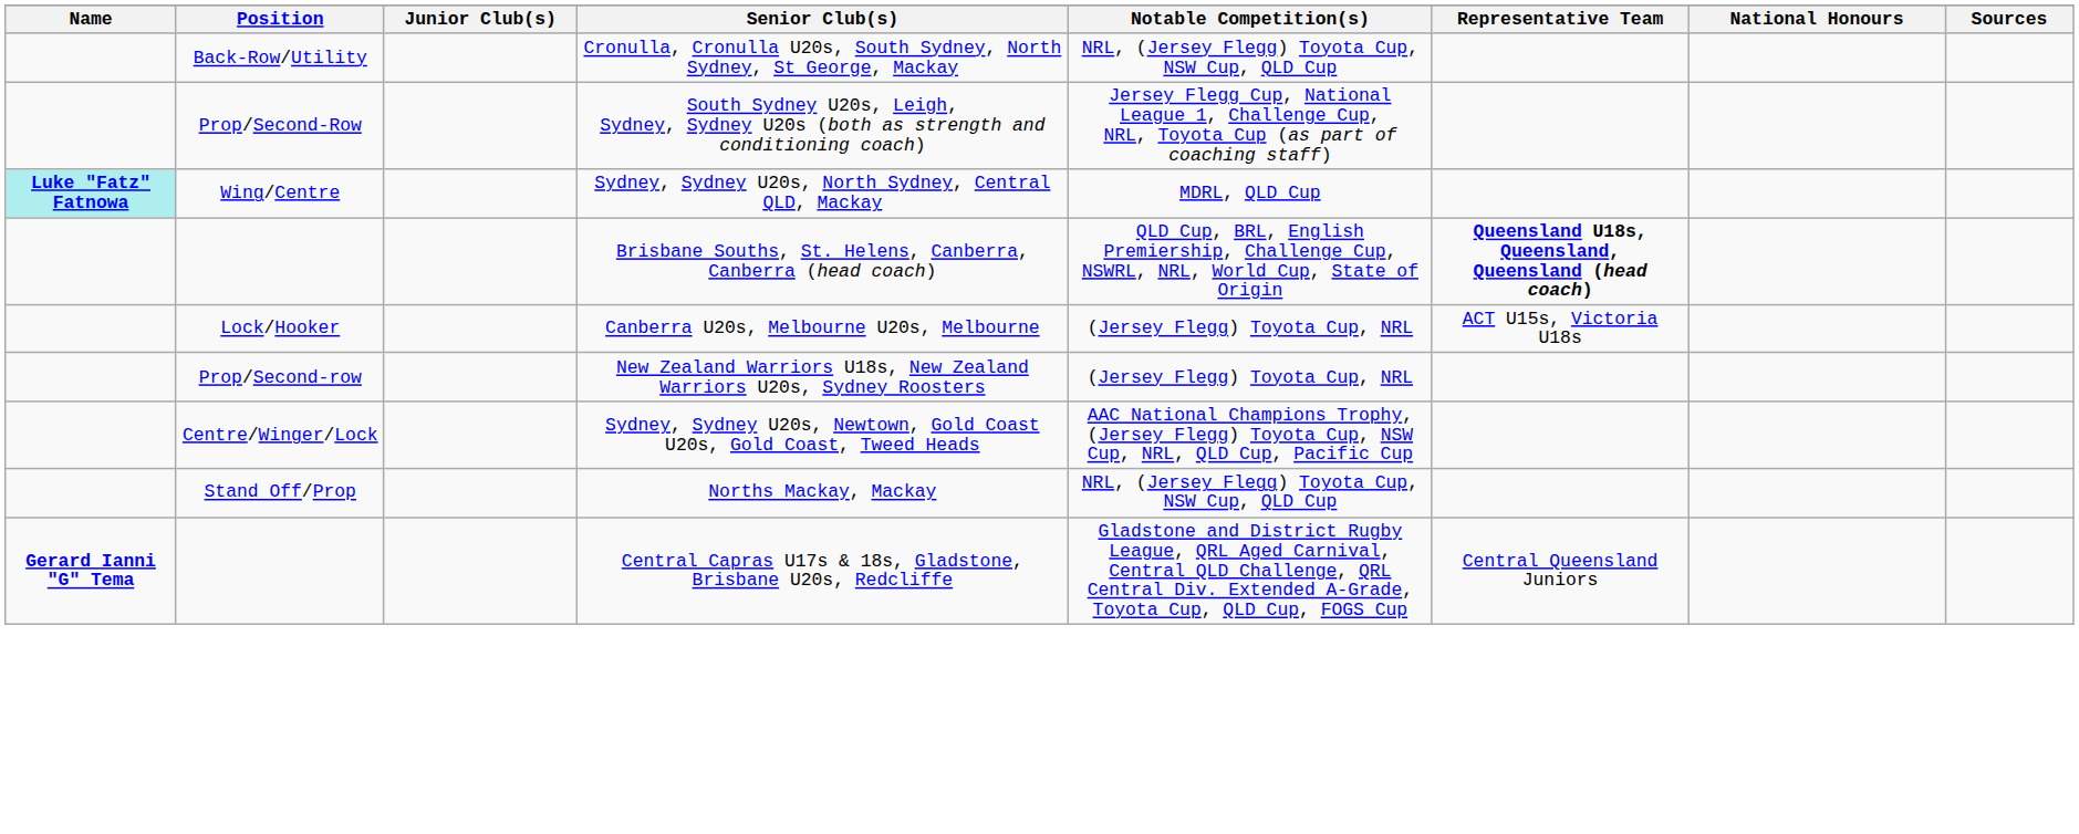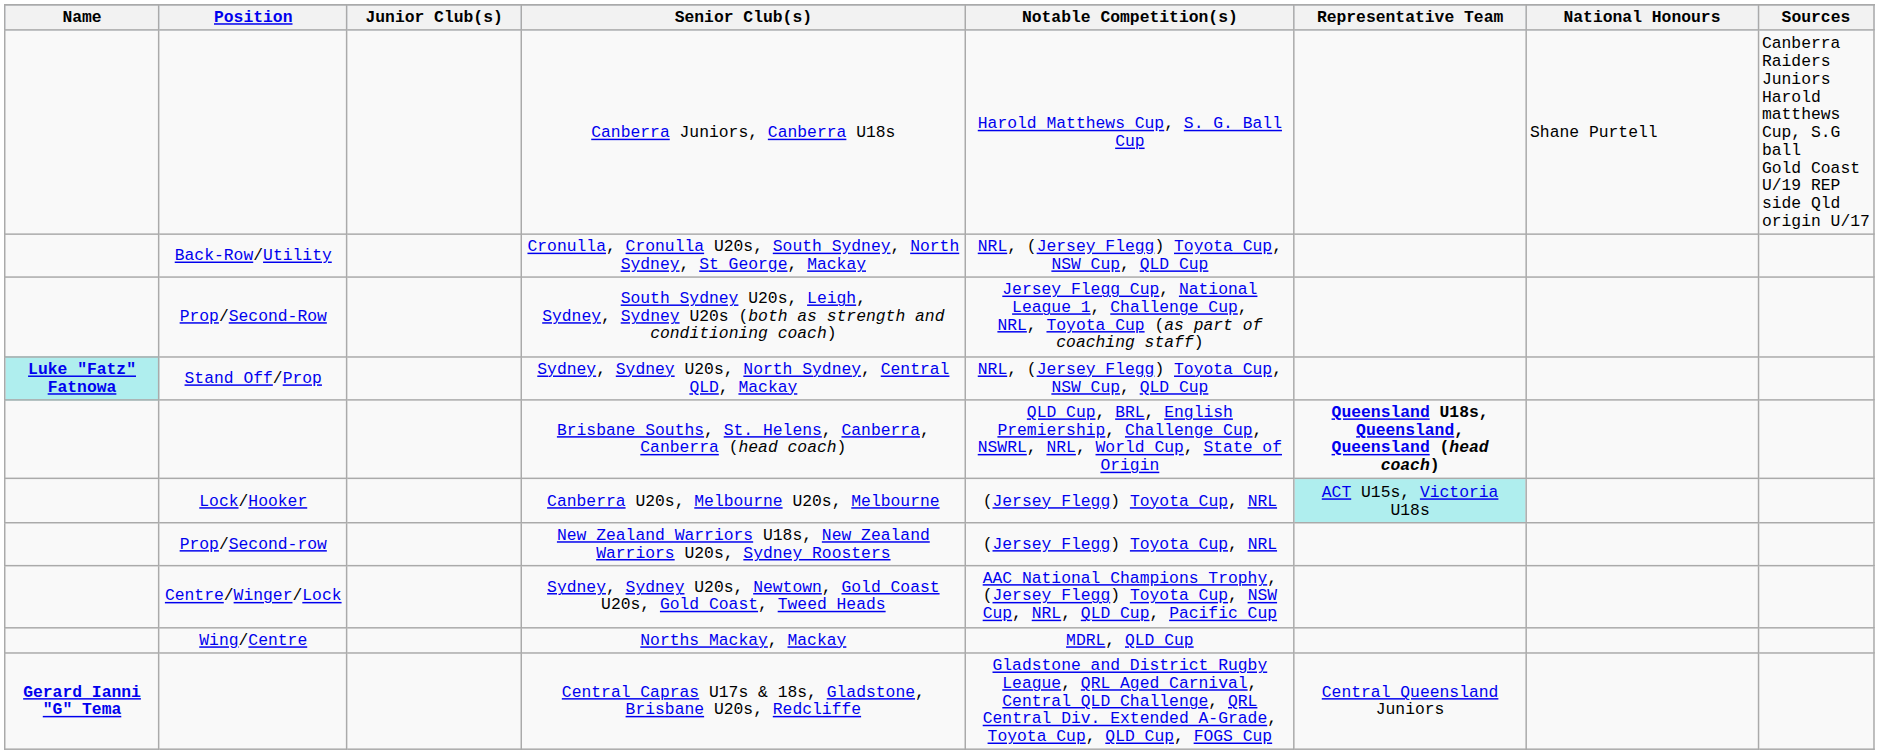+ row: Canberra Juniors, Canberra U18s | Harold Matthews Cup, S. G. Ball Cup | Shane Purtell | Canberra Raiders Juniors Harold matthews Cup, S.G ball Gold Coast U/19 REP side Qld origin U/17
Sydney, Sydney U20s, North Sydney, Central QLD, Mackay | Position: Wing/Centre -> Stand Off/Prop
Sydney, Sydney U20s, North Sydney, Central QLD, Mackay | Notable Competition(s): MDRL, QLD Cup -> NRL, (Jersey Flegg) Toyota Cup, NSW Cup, QLD Cup
Canberra U20s, Melbourne U20s, Melbourne | Representative Team: no background -> paleturquoise background
Norths Mackay, Mackay | Position: Stand Off/Prop -> Wing/Centre
Norths Mackay, Mackay | Notable Competition(s): NRL, (Jersey Flegg) Toyota Cup, NSW Cup, QLD Cup -> MDRL, QLD Cup
